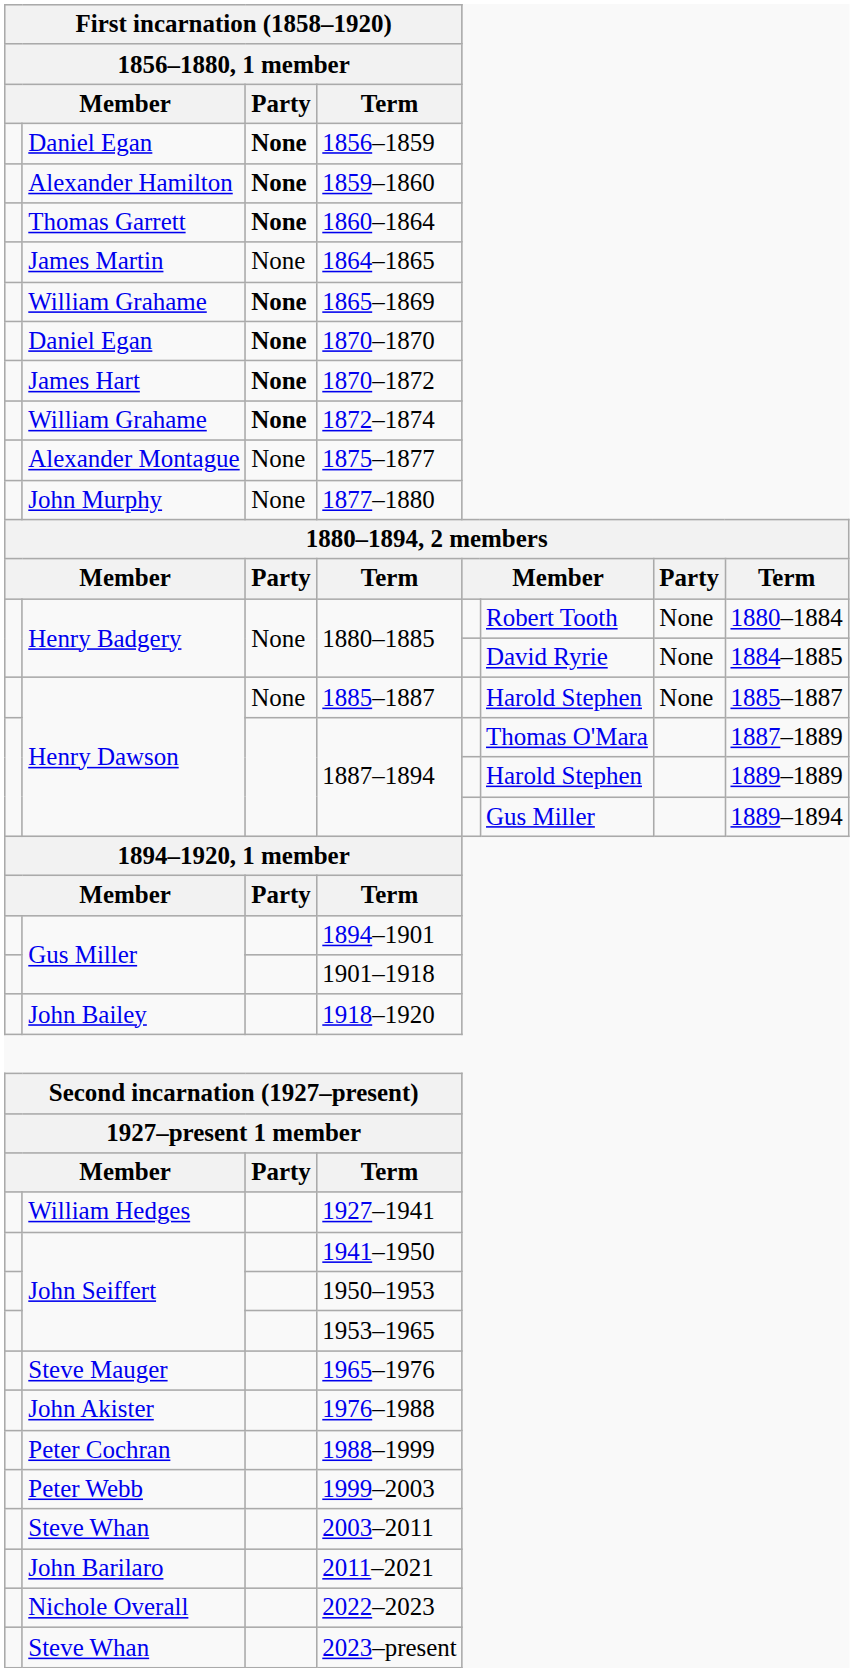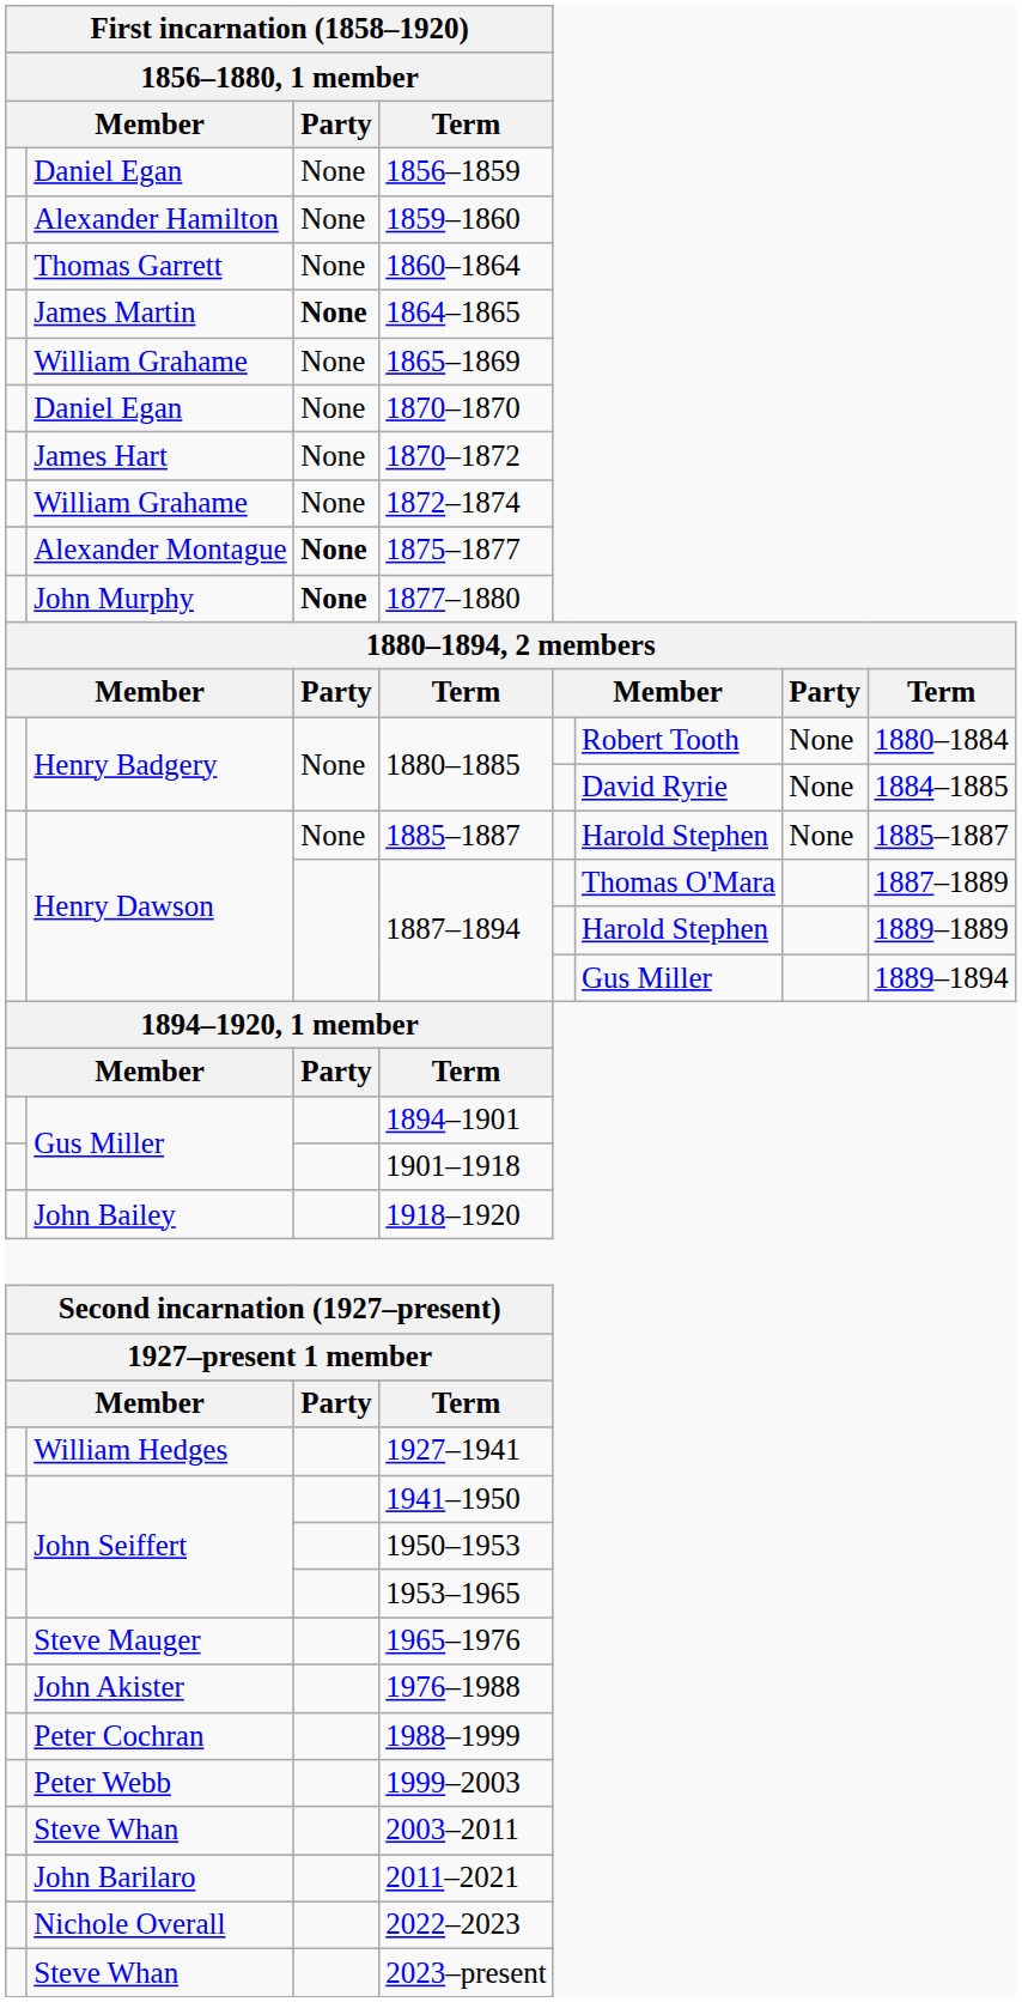1856–1859 | First incarnation (1858–1920) / 1856–1880, 1 member / Party: bold -> normal
1859–1860 | First incarnation (1858–1920) / 1856–1880, 1 member / Party: bold -> normal
1860–1864 | First incarnation (1858–1920) / 1856–1880, 1 member / Party: bold -> normal
1864–1865 | First incarnation (1858–1920) / 1856–1880, 1 member / Party: normal -> bold
1865–1869 | First incarnation (1858–1920) / 1856–1880, 1 member / Party: bold -> normal
1870–1870 | First incarnation (1858–1920) / 1856–1880, 1 member / Party: bold -> normal
1870–1872 | First incarnation (1858–1920) / 1856–1880, 1 member / Party: bold -> normal
1872–1874 | First incarnation (1858–1920) / 1856–1880, 1 member / Party: bold -> normal
1875–1877 | First incarnation (1858–1920) / 1856–1880, 1 member / Party: normal -> bold
1877–1880 | First incarnation (1858–1920) / 1856–1880, 1 member / Party: normal -> bold
